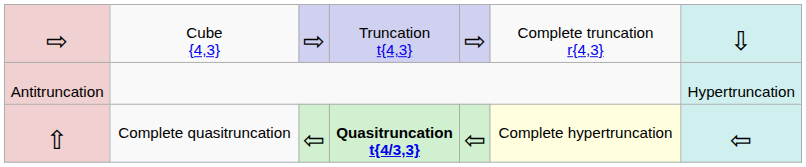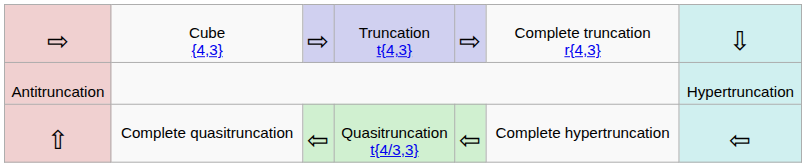⇧ | column 4: bold -> normal
⇧ | column 6: lightyellow background -> no background
